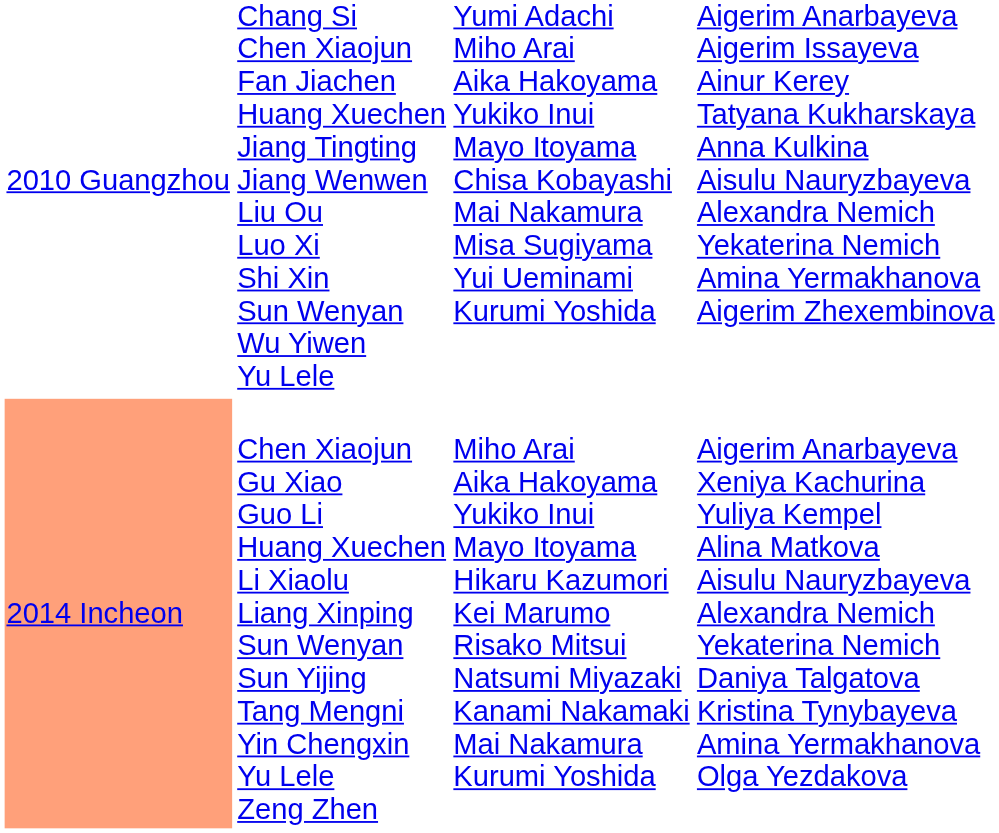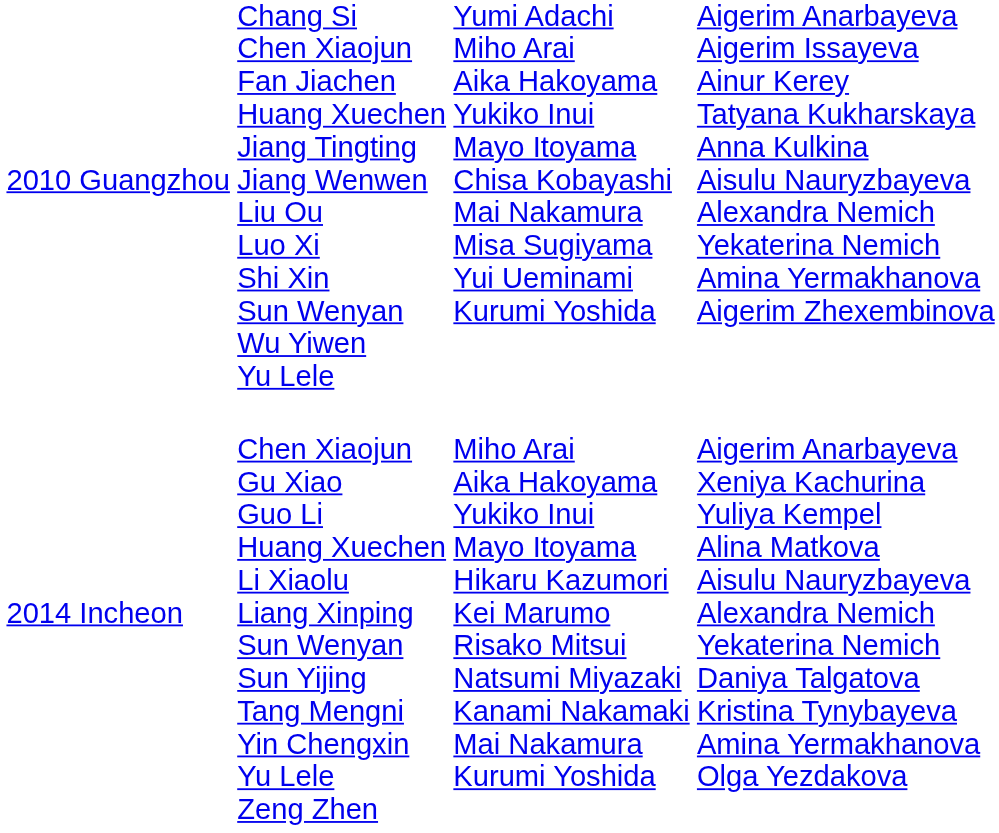2014 Incheon | column 1: lightsalmon background -> no background
